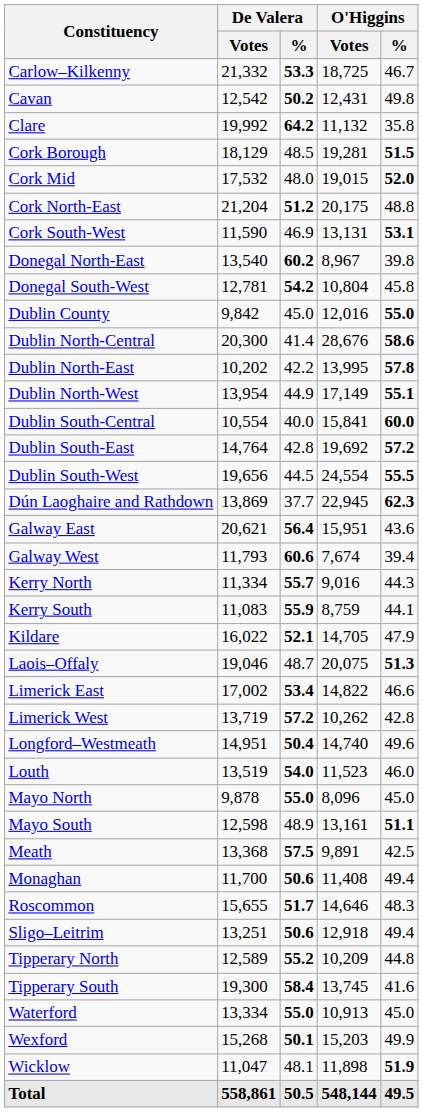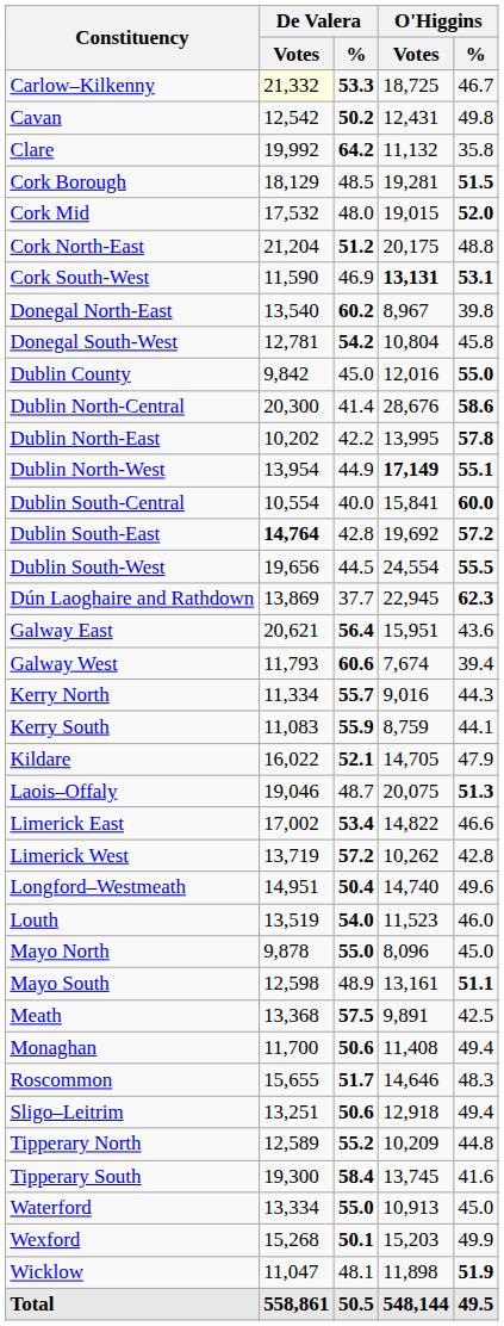Carlow–Kilkenny | De Valera / Votes: no background -> lightyellow background
Cork South-West | O'Higgins / Votes: normal -> bold
Dublin North-West | O'Higgins / Votes: normal -> bold
Dublin South-East | De Valera / Votes: normal -> bold
